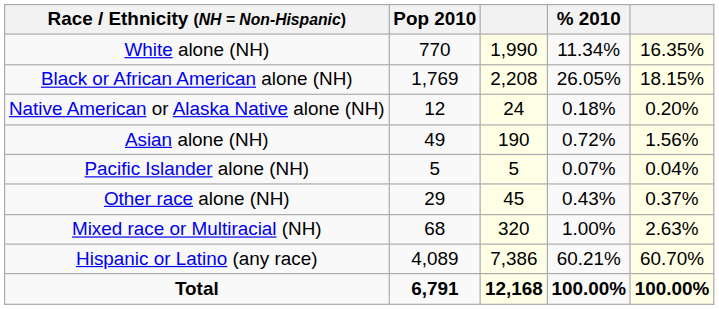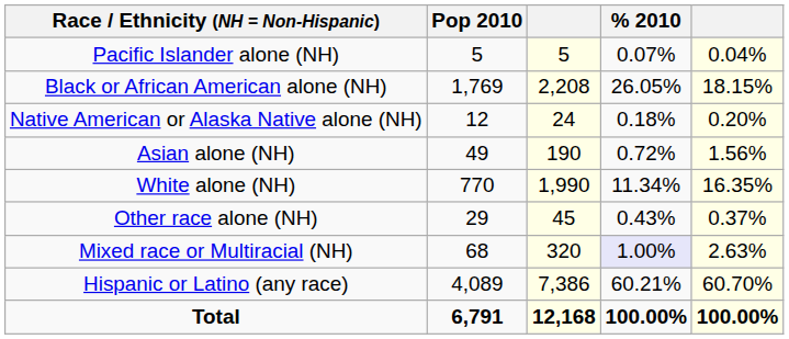rows swapped: White alone (NH) <-> Pacific Islander alone (NH)
Mixed race or Multiracial (NH) | % 2010: no background -> lavender background
